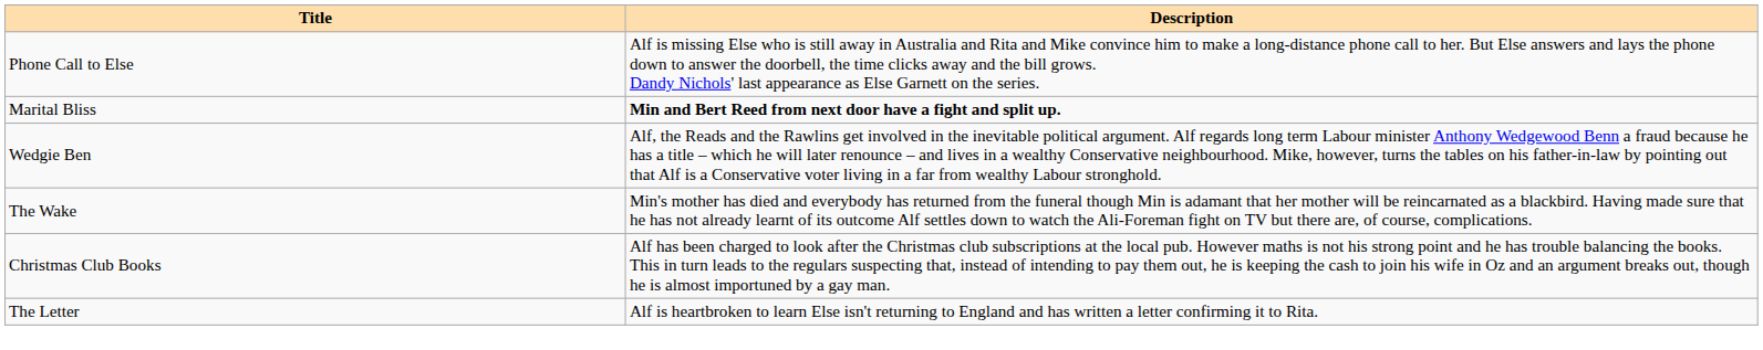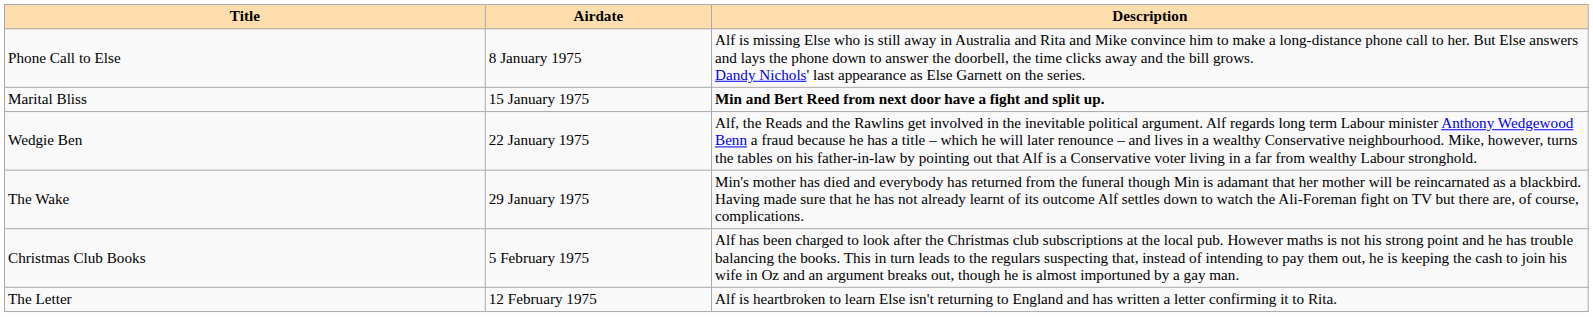+ column: Airdate | 8 January 1975 | 15 January 1975 | 22 January 1975 | 29 January 1975 | 5 February 1975 | 12 February 1975
